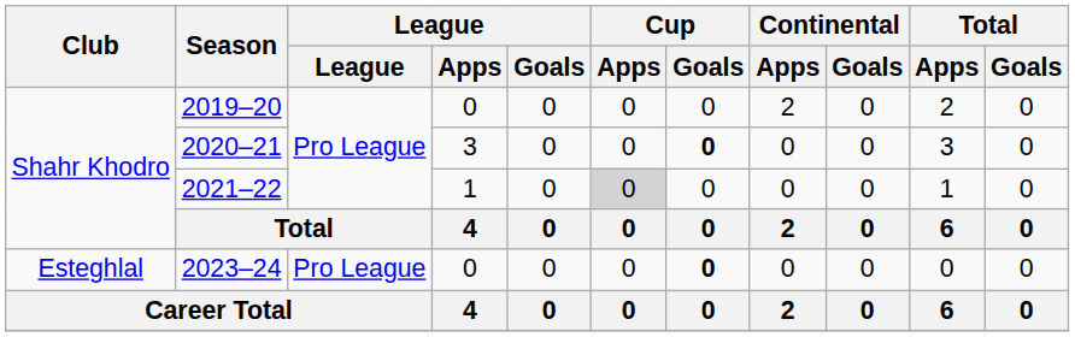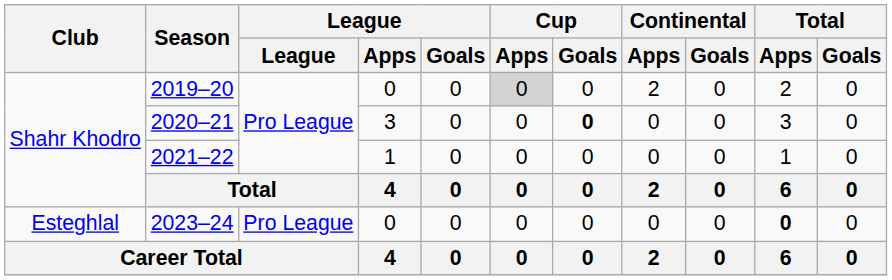2019–20 | Cup / Apps: no background -> lightgrey background
2021–22 | Cup / Apps: lightgrey background -> no background
2023–24 | Cup / Goals: bold -> normal
2023–24 | Total / Apps: normal -> bold
